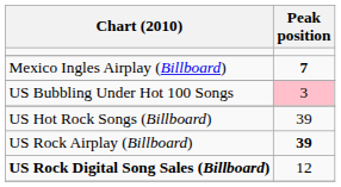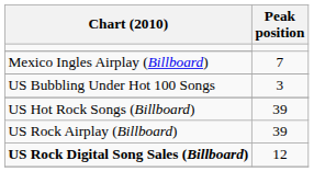row 3 | Peak position: bold -> normal
row 4 | Peak position: pink background -> no background
row 6 | Peak position: bold -> normal
